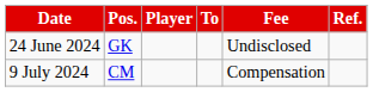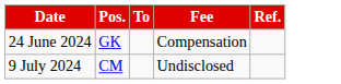- column: Player
24 June 2024 | Fee: Undisclosed -> Compensation
9 July 2024 | Fee: Compensation -> Undisclosed
